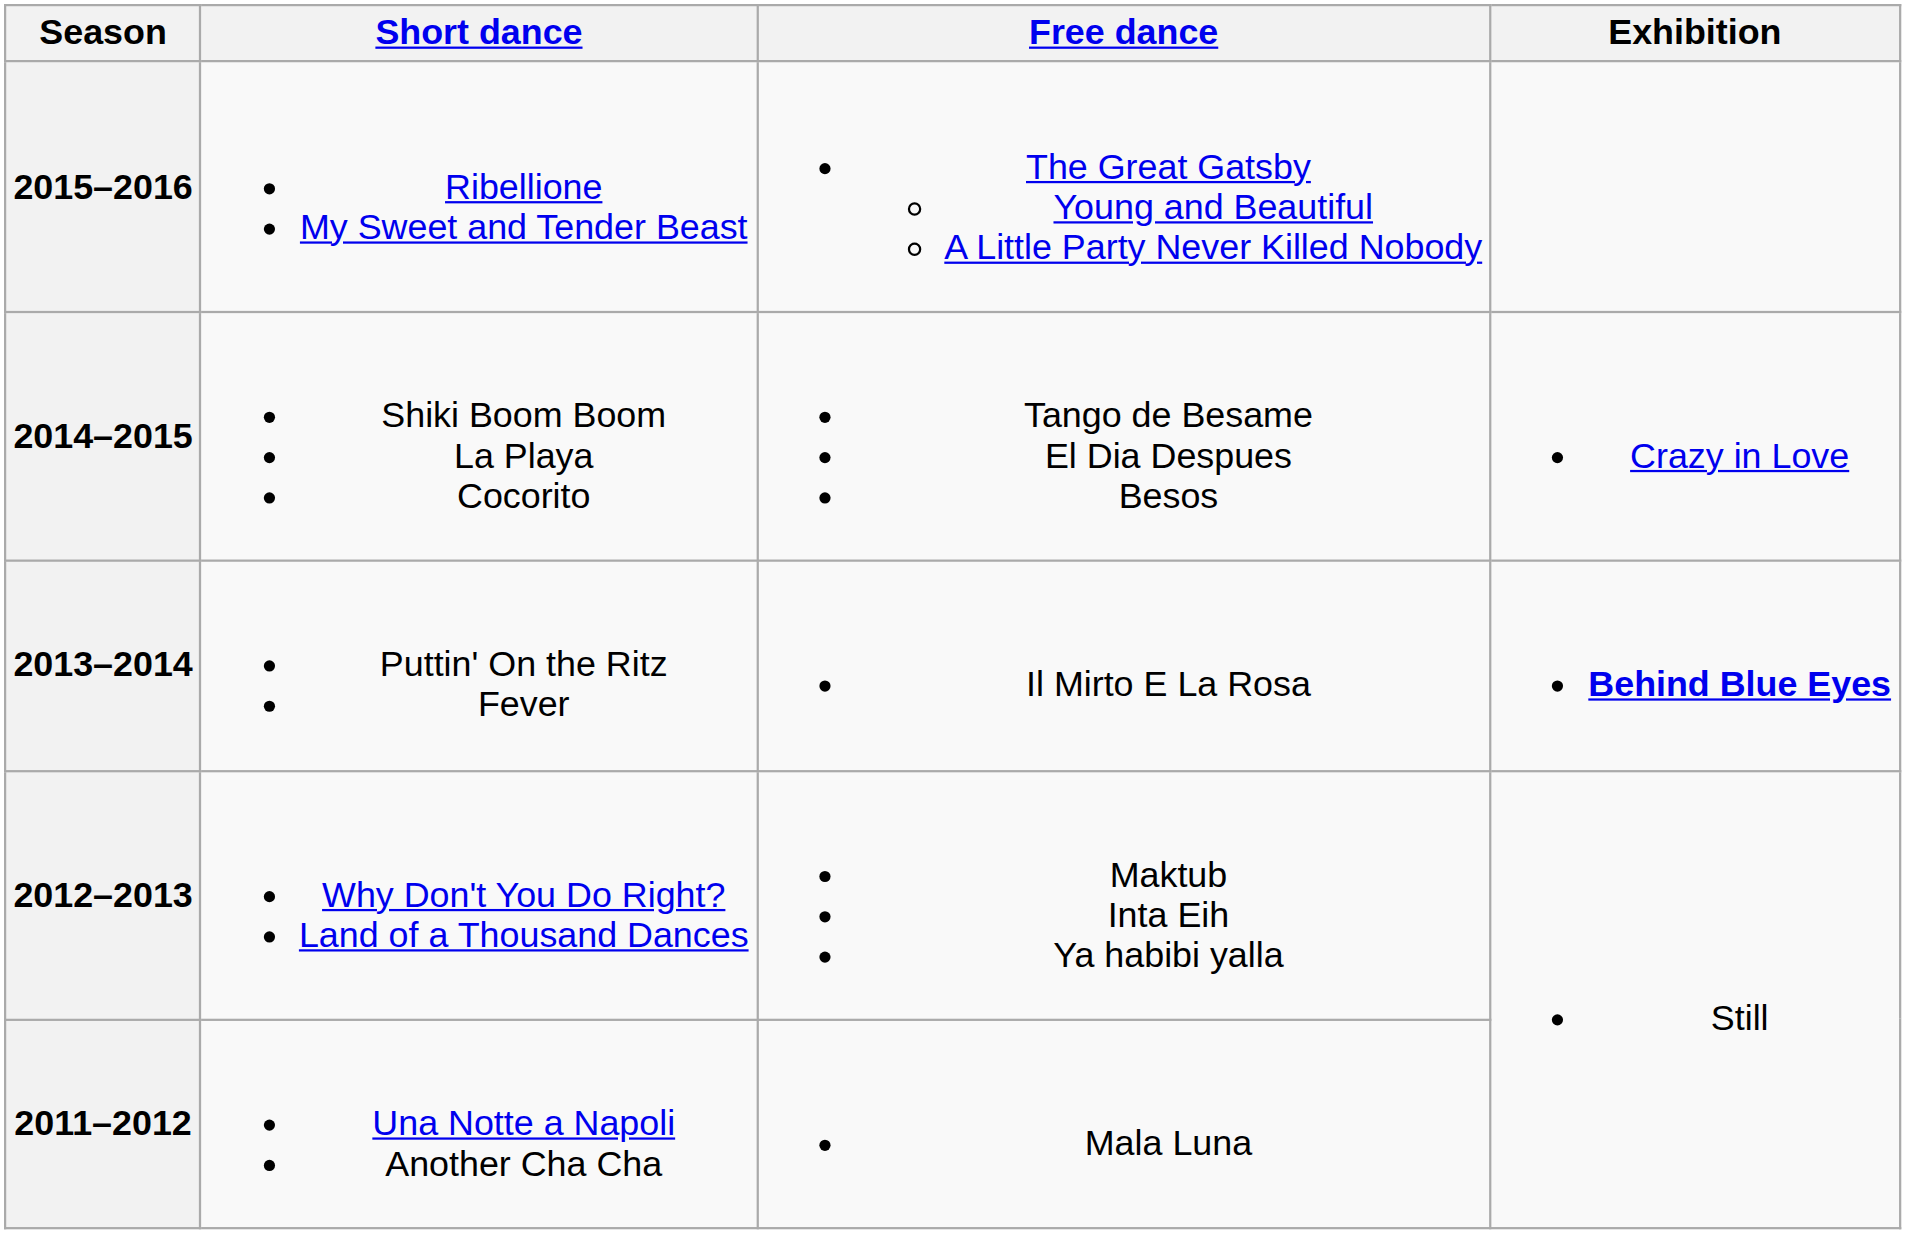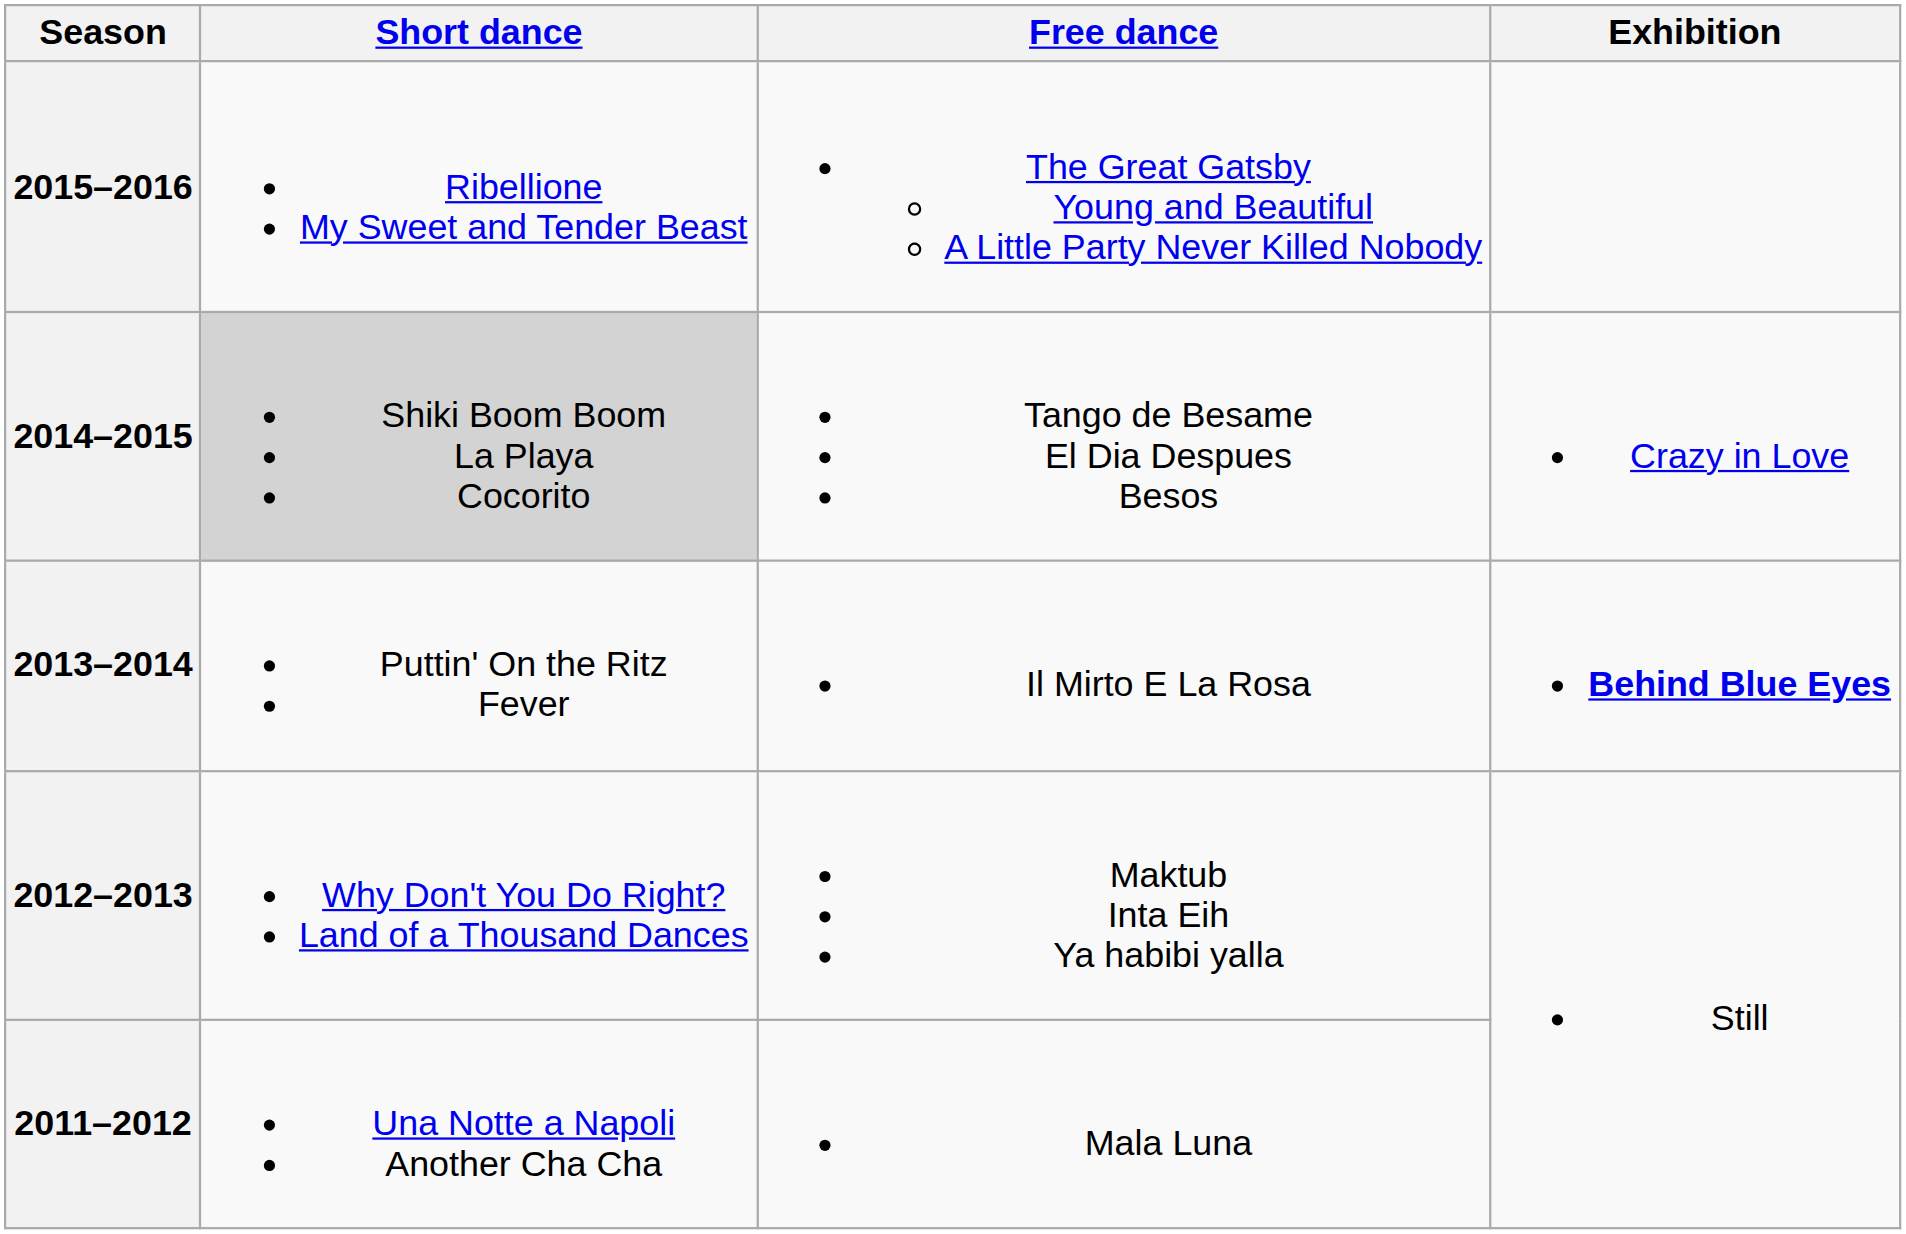2014–2015 | Short dance: no background -> lightgrey background
